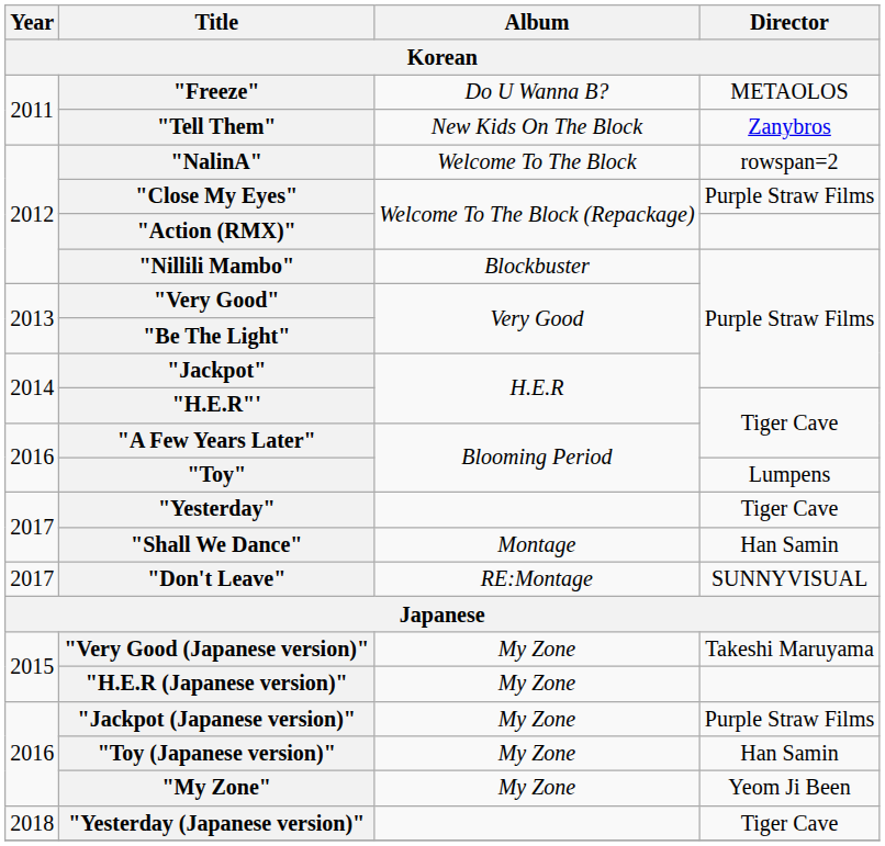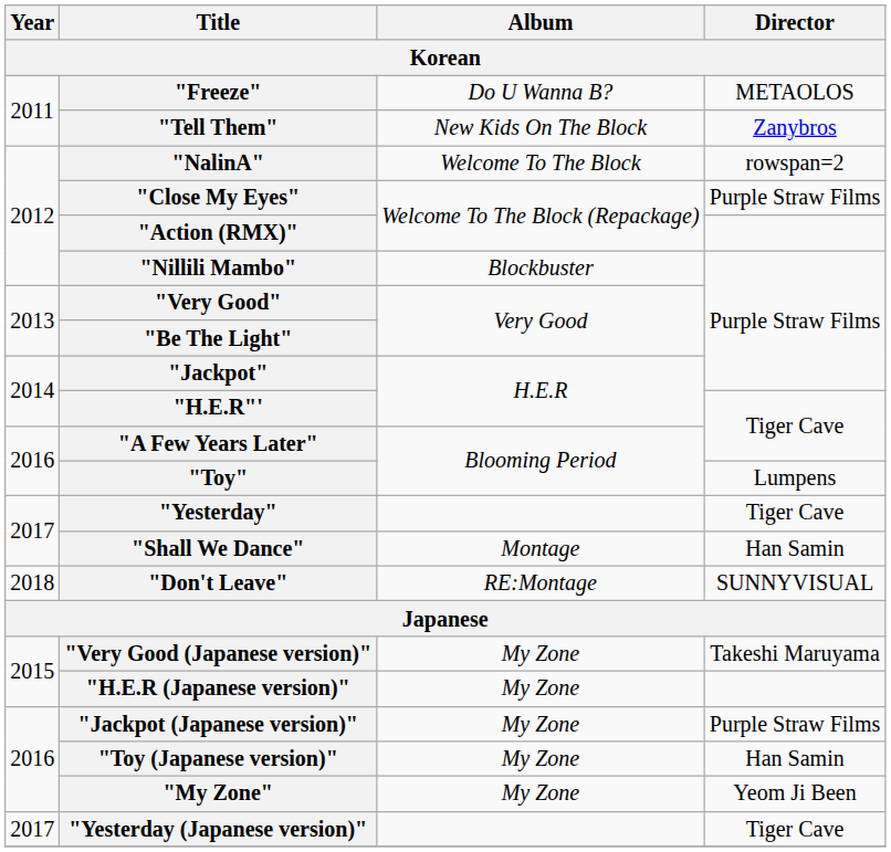"Don't Leave" | Year: 2017 -> 2018
"Yesterday (Japanese version)" | Year: 2018 -> 2017
